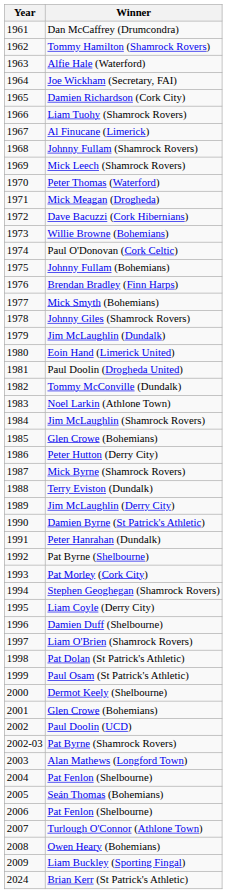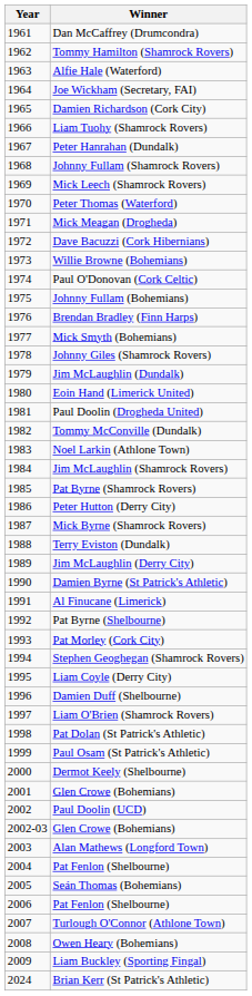row 8 | Winner: Al Finucane (Limerick) -> Peter Hanrahan (Dundalk)
row 26 | Winner: Glen Crowe (Bohemians) -> Pat Byrne (Shamrock Rovers)
row 32 | Winner: Peter Hanrahan (Dundalk) -> Al Finucane (Limerick)
row 44 | Winner: Pat Byrne (Shamrock Rovers) -> Glen Crowe (Bohemians)
